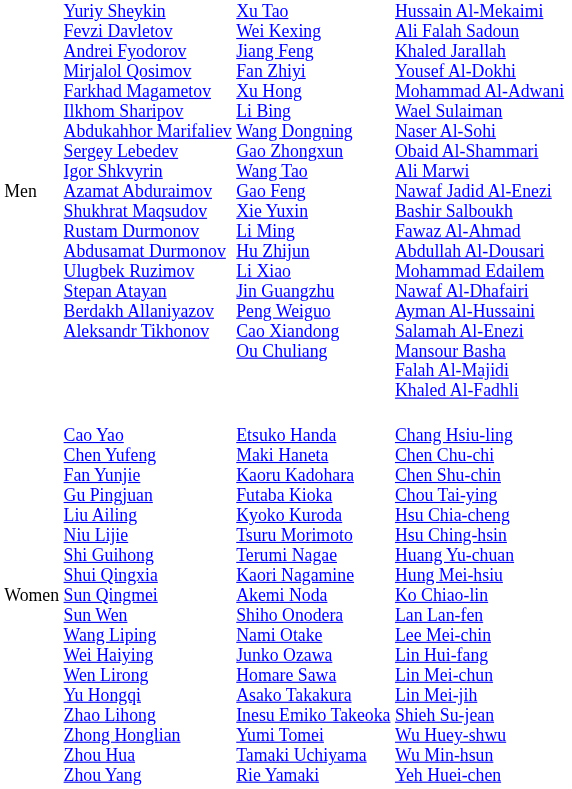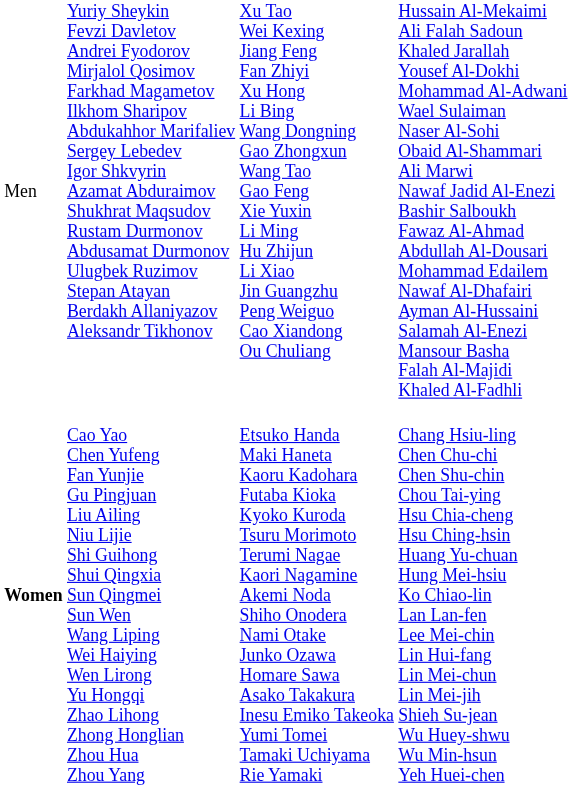Women | column 1: normal -> bold
